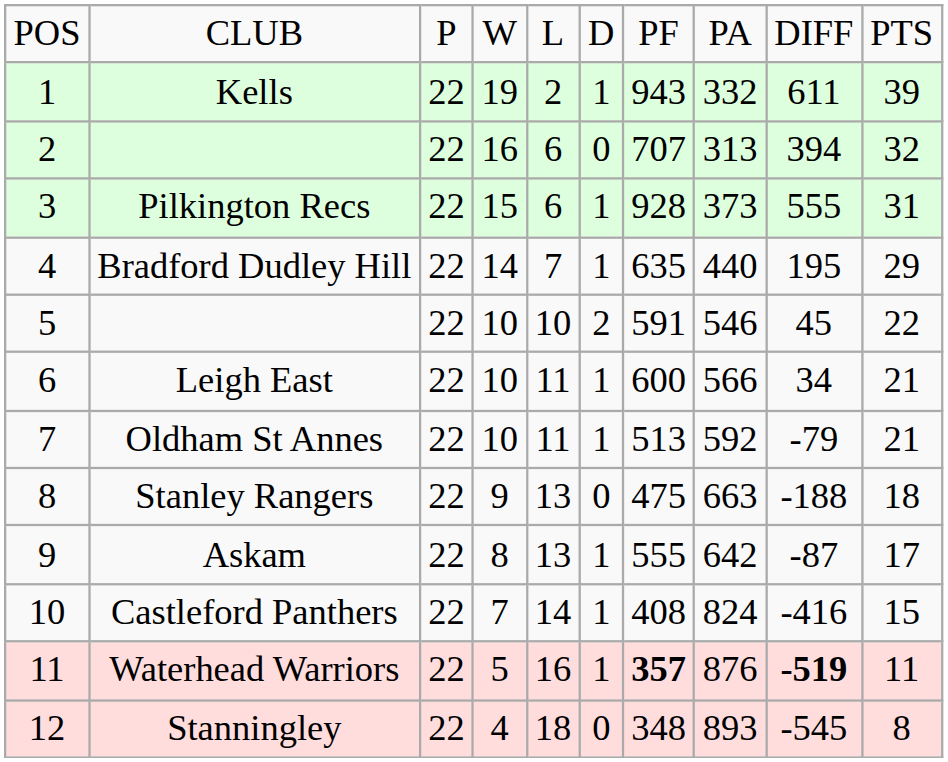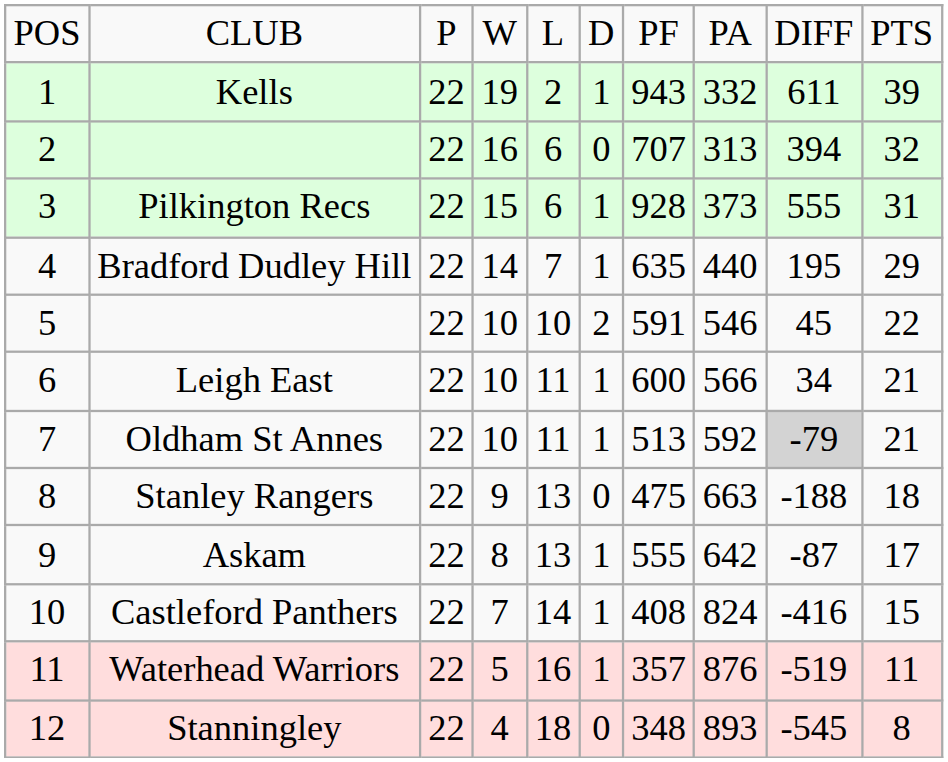Oldham St Annes | column 9: no background -> lightgrey background
Waterhead Warriors | column 7: bold -> normal
Waterhead Warriors | column 9: bold -> normal
